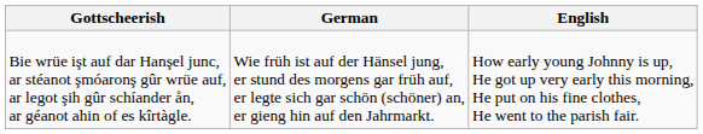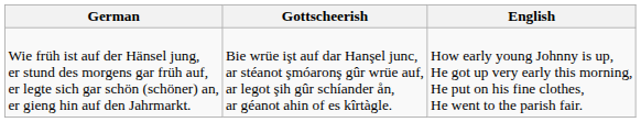columns swapped: Gottscheerish <-> German
